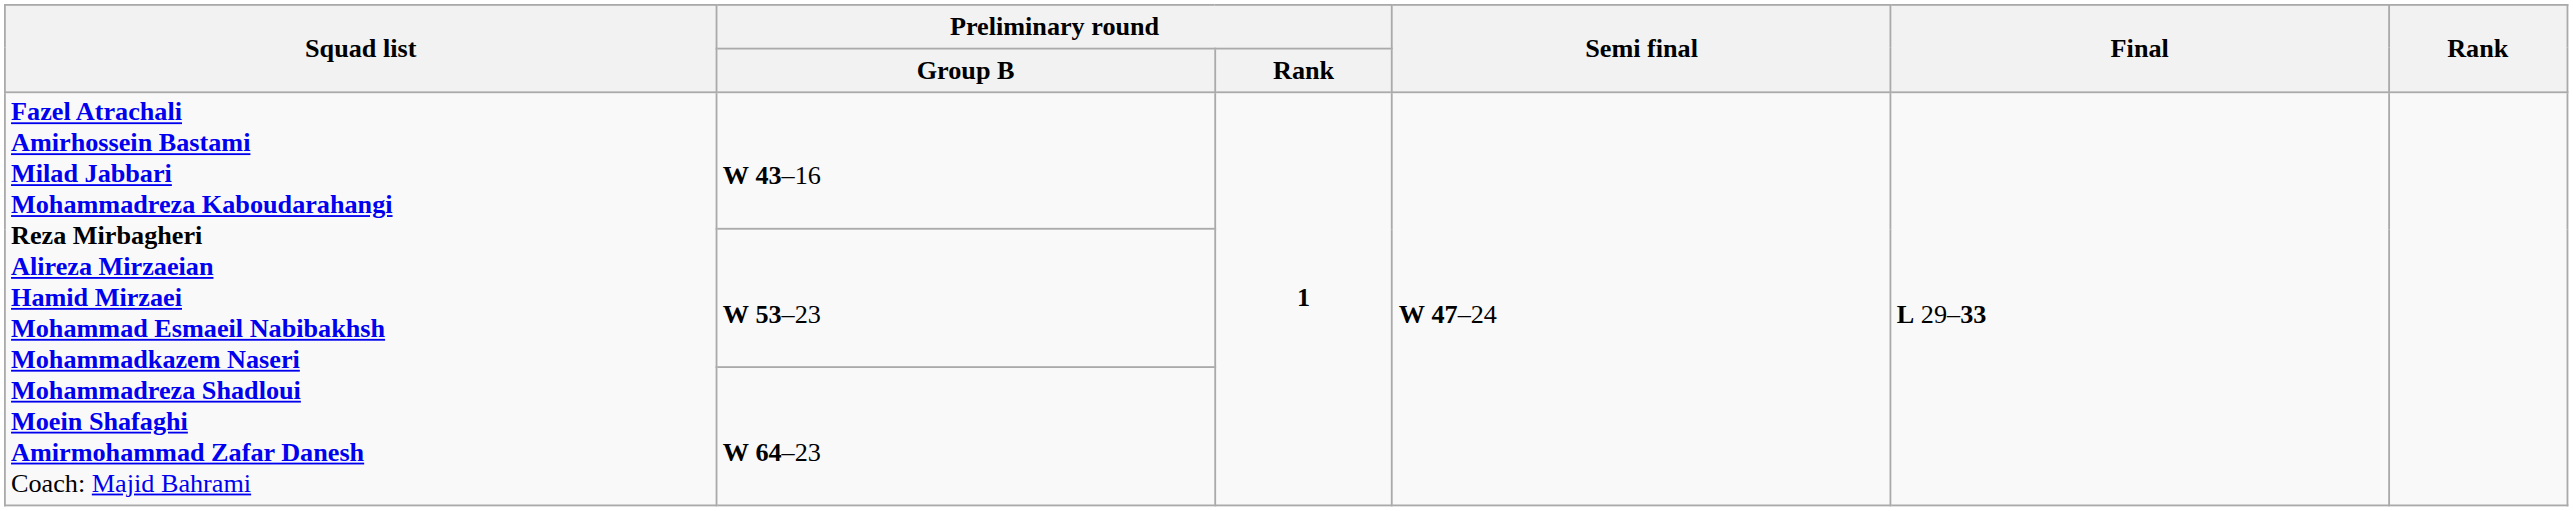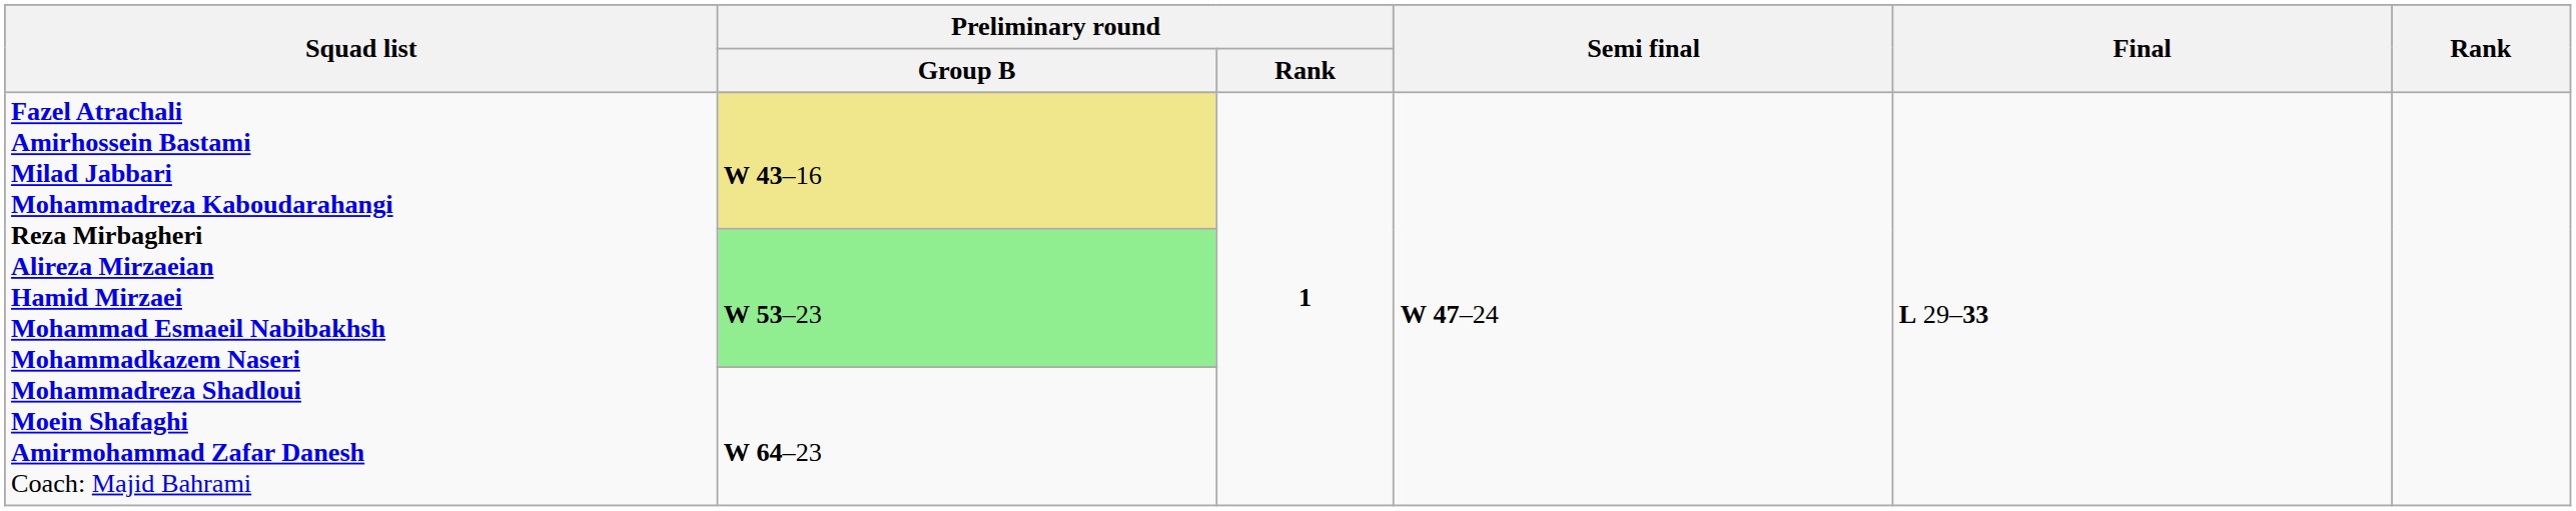W 43–16 | Preliminary round / Group B: no background -> khaki background
W 53–23 | Preliminary round / Group B: no background -> lightgreen background
